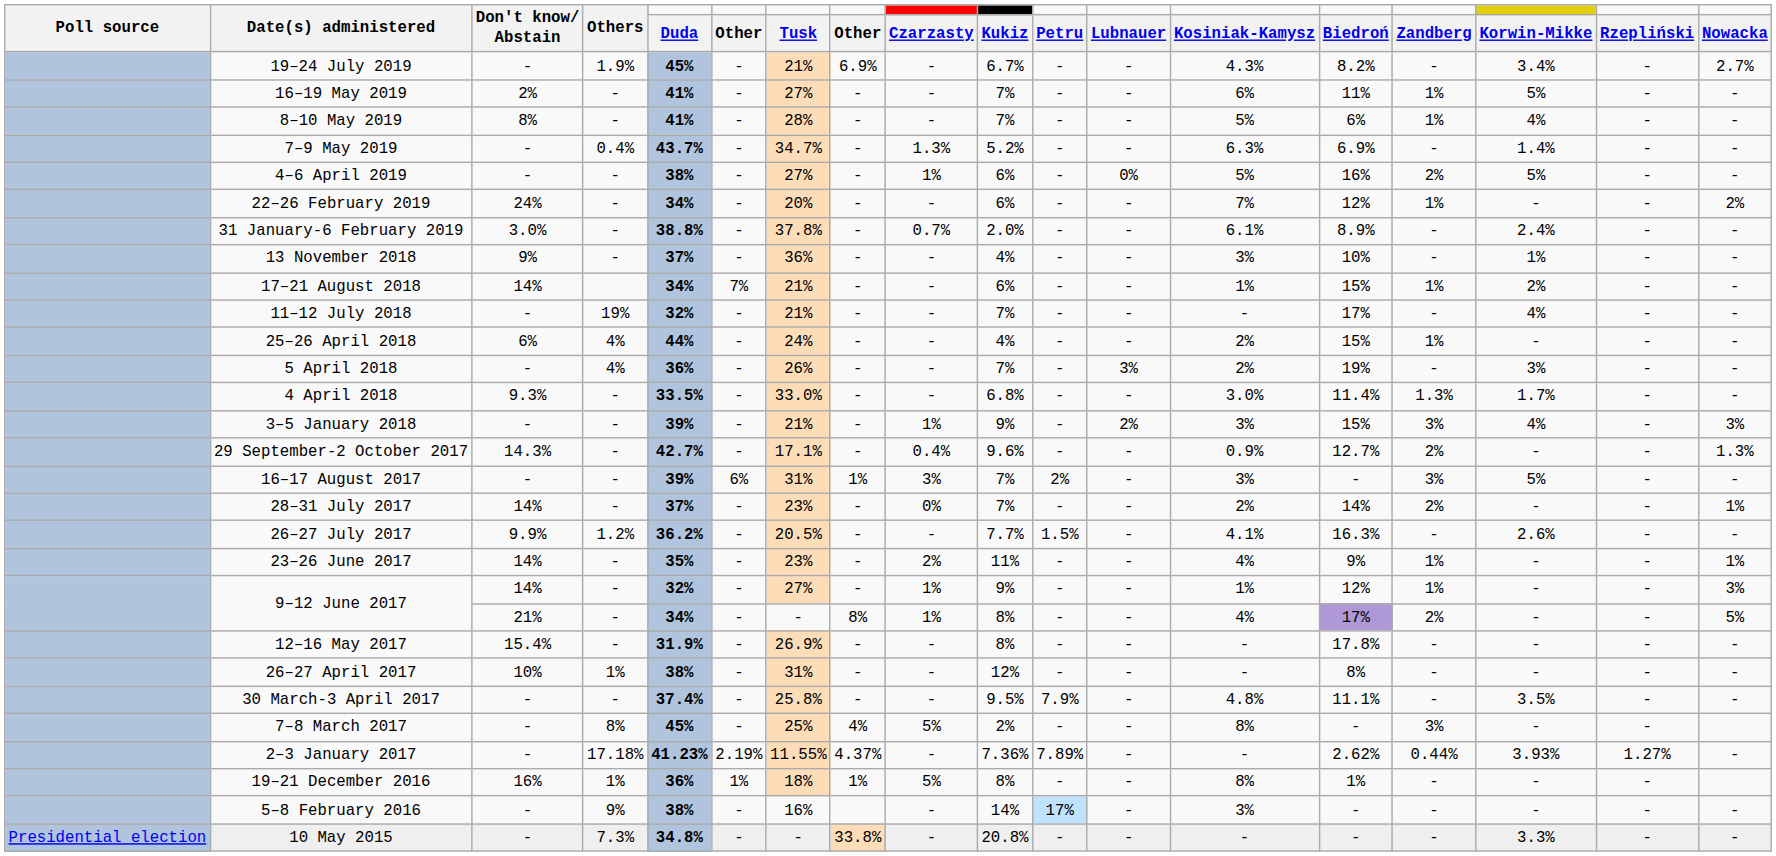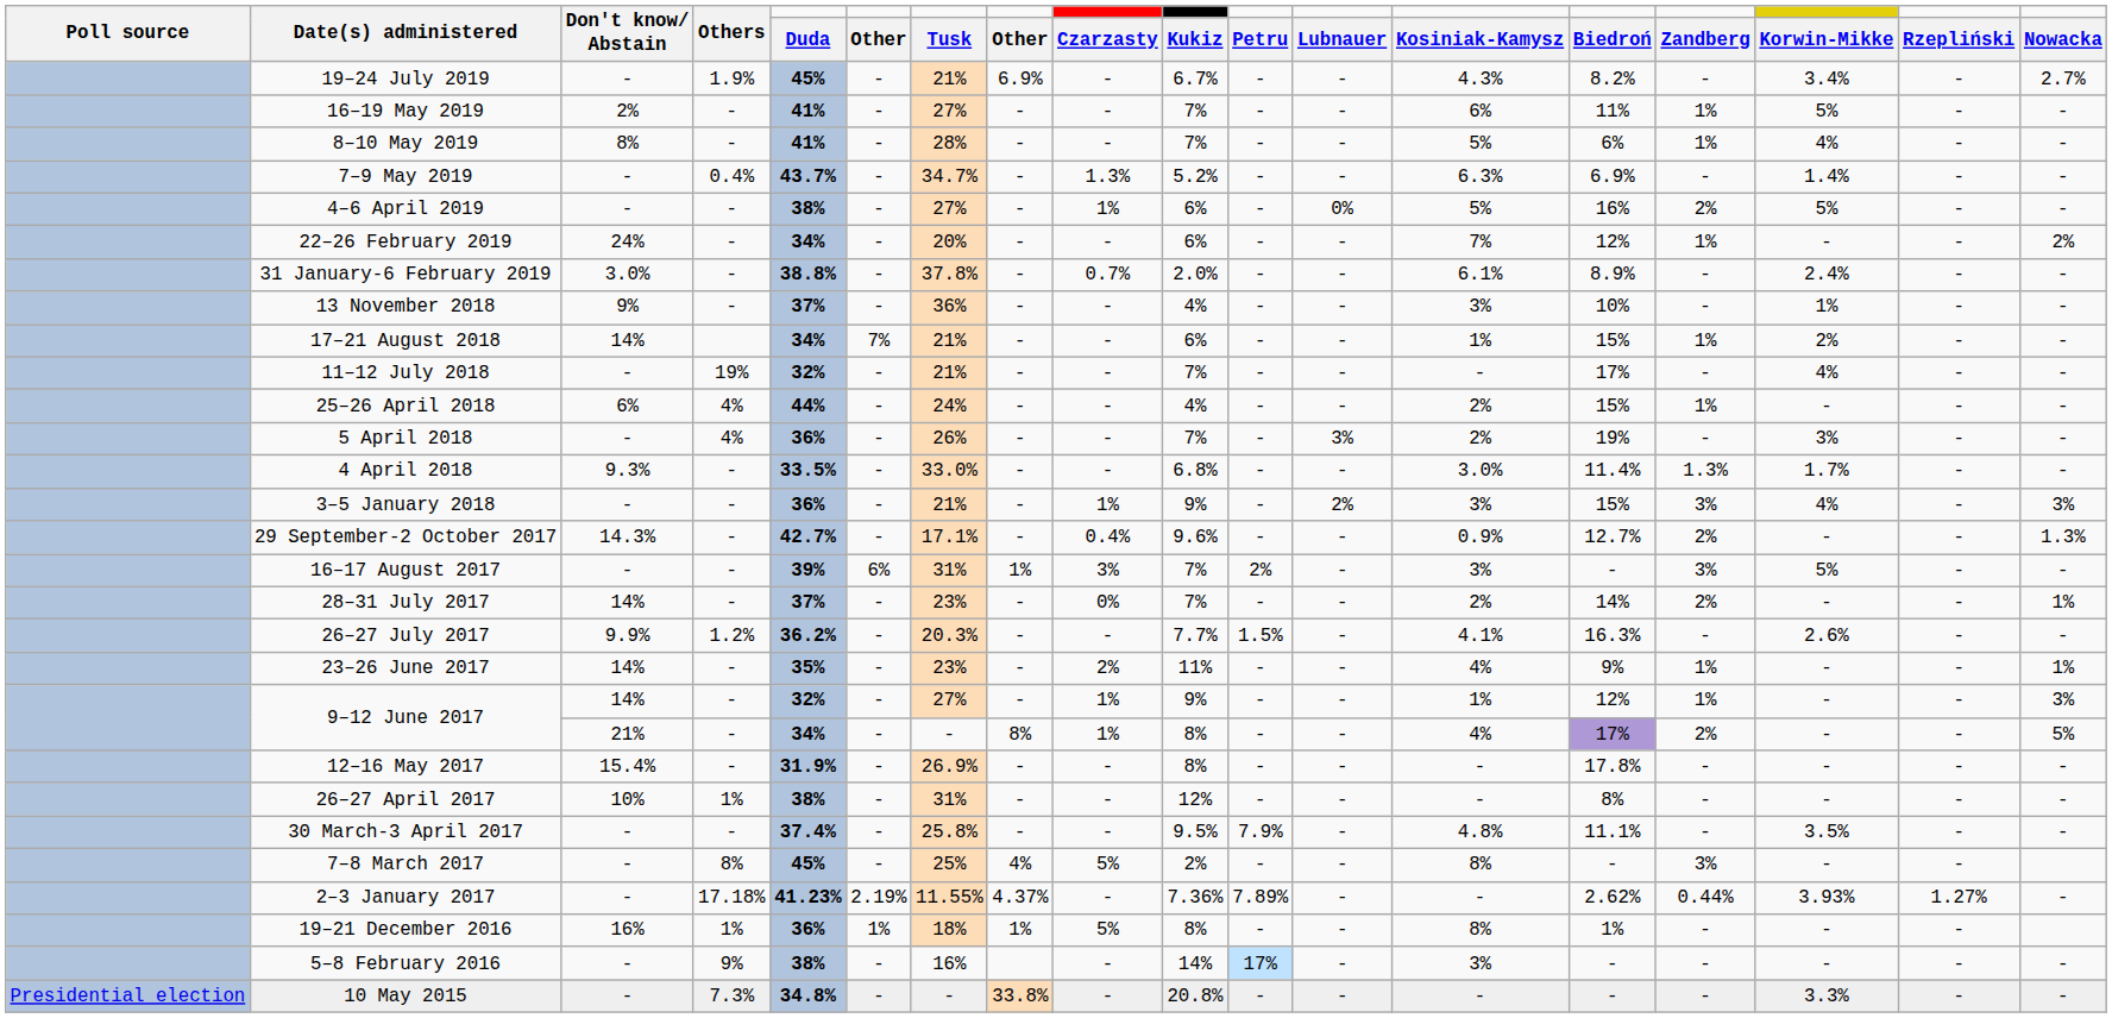3–5 January 2018 | Duda: 39% -> 36%
26–27 July 2017 | Tusk: 20.5% -> 20.3%
